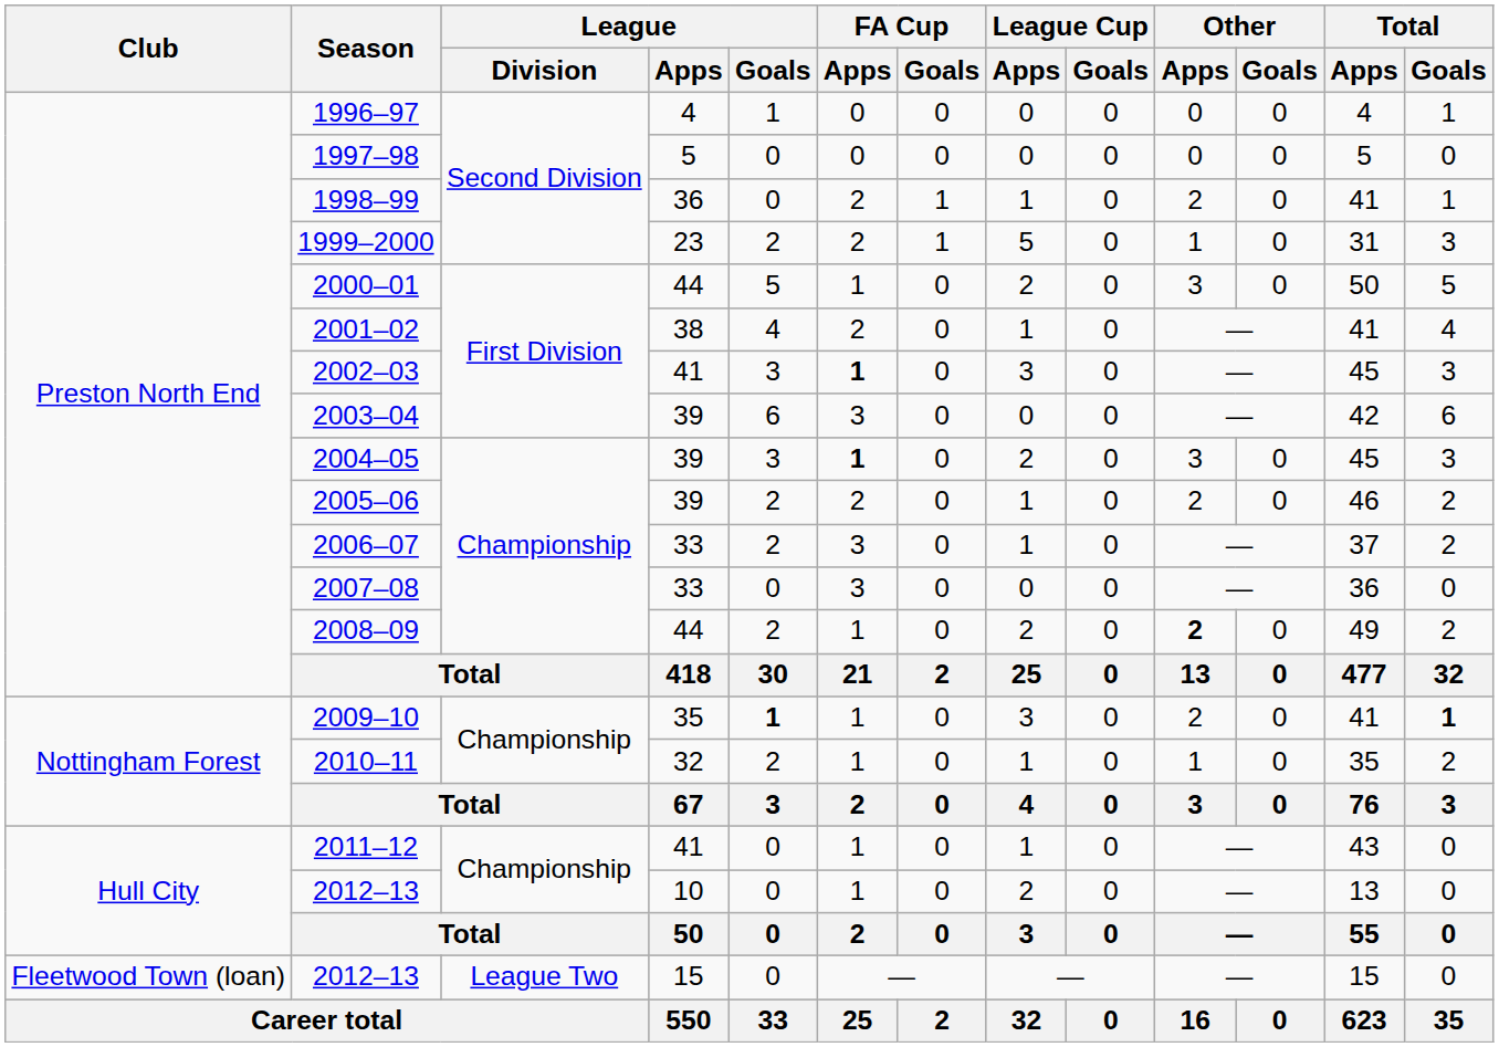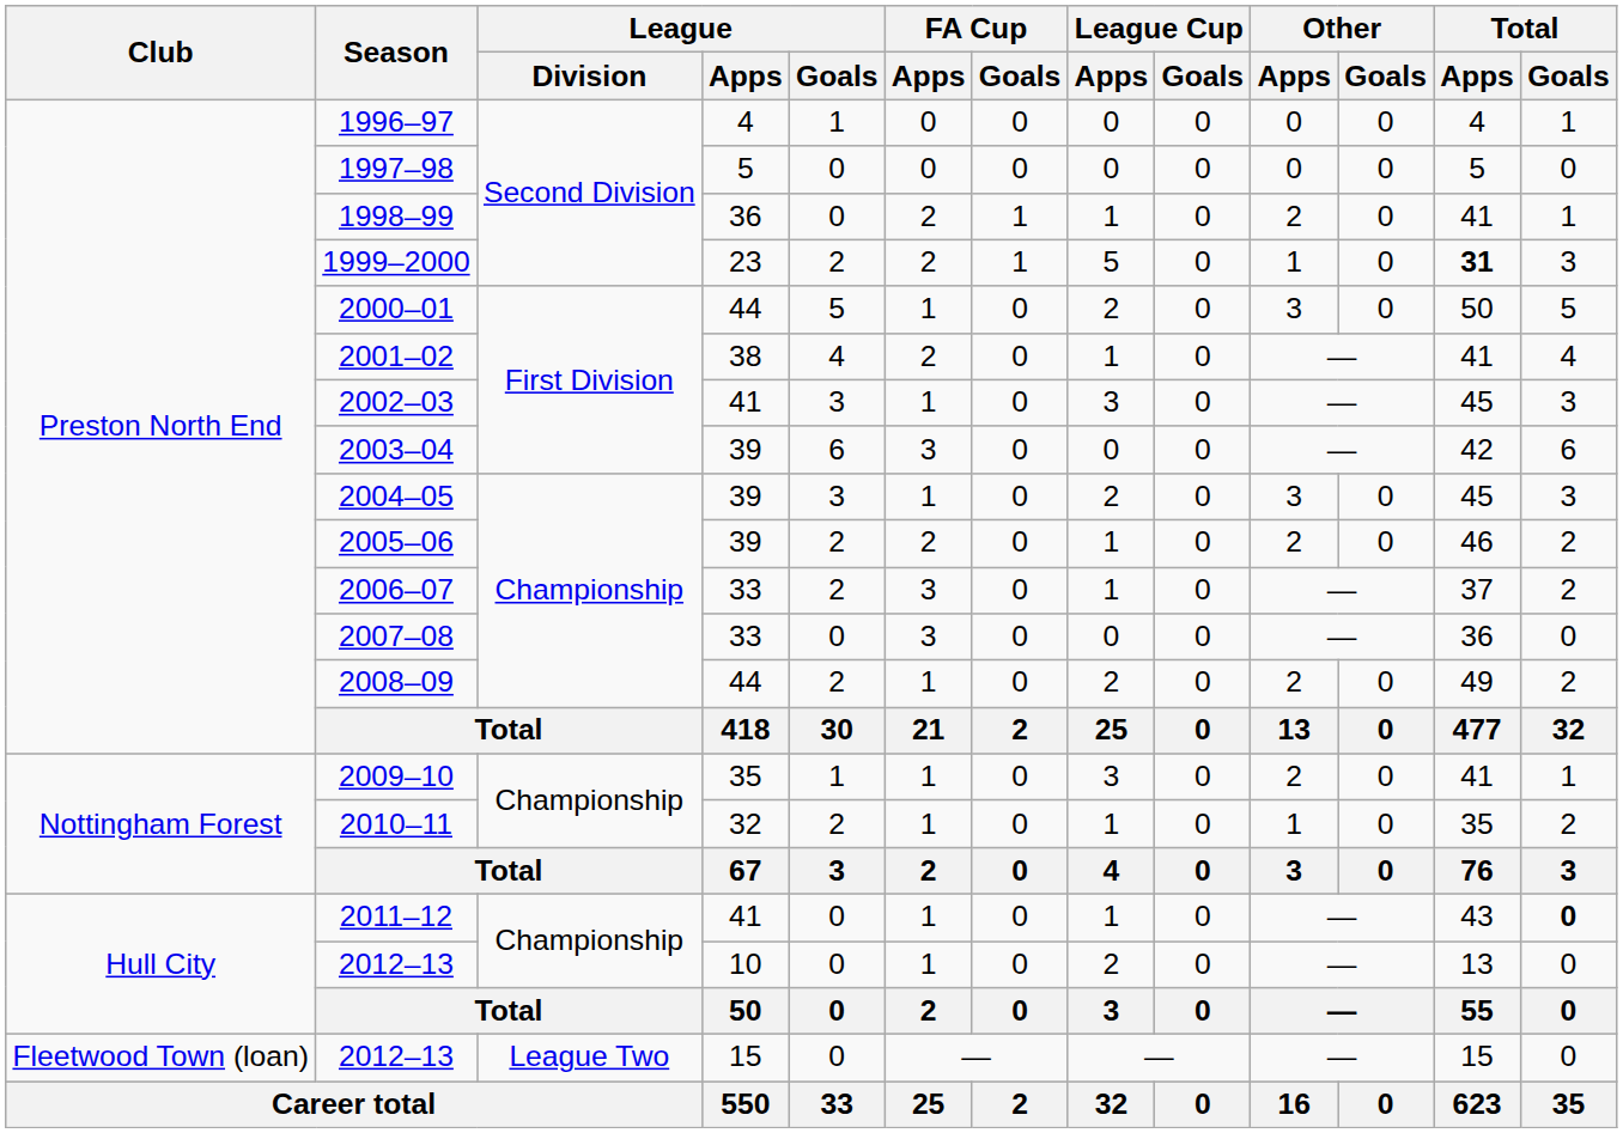1999–2000 | Total / Apps: normal -> bold
2002–03 | FA Cup / Apps: bold -> normal
2004–05 | FA Cup / Apps: bold -> normal
2008–09 | Other / Apps: bold -> normal
2009–10 | League / Goals: bold -> normal
2009–10 | Total / Goals: bold -> normal
2011–12 | Total / Goals: normal -> bold
